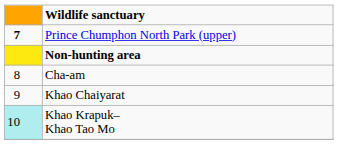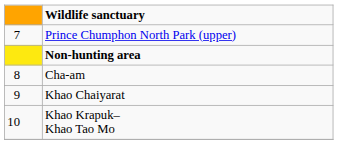Prince Chumphon North Park (upper) | column 1: bold -> normal
Khao Krapuk– Khao Tao Mo | column 1: paleturquoise background -> no background
